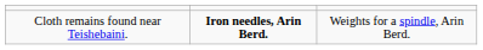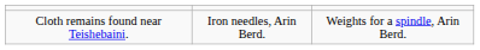Cloth remains found near Teishebaini. | column 2: bold -> normal
